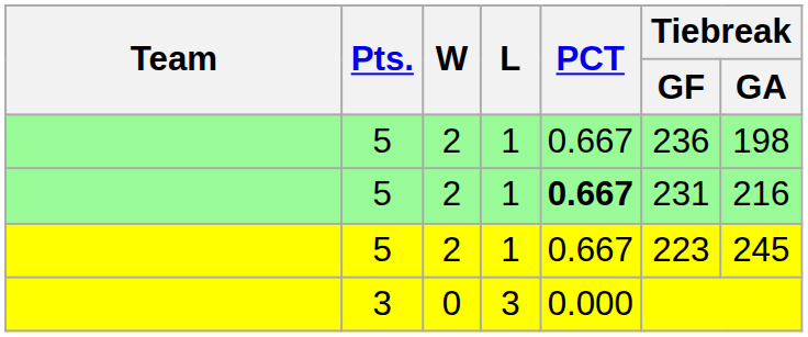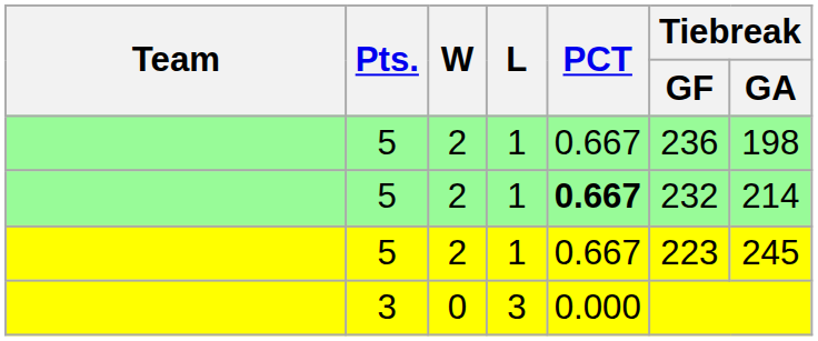row 4 | Tiebreak / GF: 231 -> 232
row 4 | Tiebreak / GA: 216 -> 214
